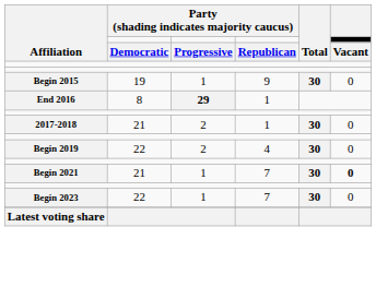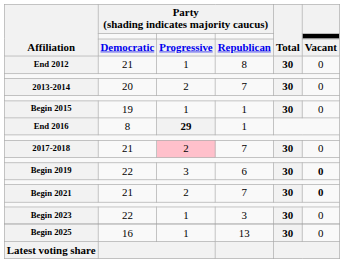+ row: End 2012 | 21 | 1 | 8 | 30 | 0
+ row: 2013-2014 | 20 | 2 | 7 | 30 | 0
Begin 2015 | column 4: 9 -> 1
2017-2018 | column 3: no background -> pink background
2017-2018 | column 4: 1 -> 7
Begin 2019 | column 3: 2 -> 3
Begin 2019 | column 4: 4 -> 6
Begin 2019 | column 6: normal -> bold
Begin 2021 | column 3: 1 -> 2
Begin 2023 | column 4: 7 -> 3
+ row: Begin 2025 | 16 | 1 | 13 | 30 | 0
